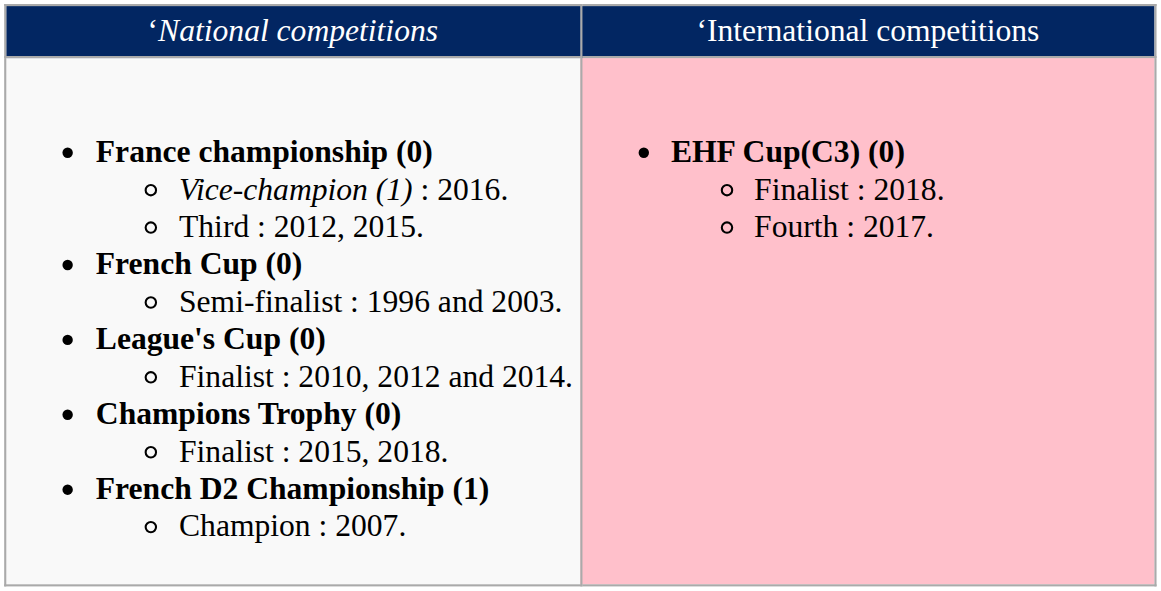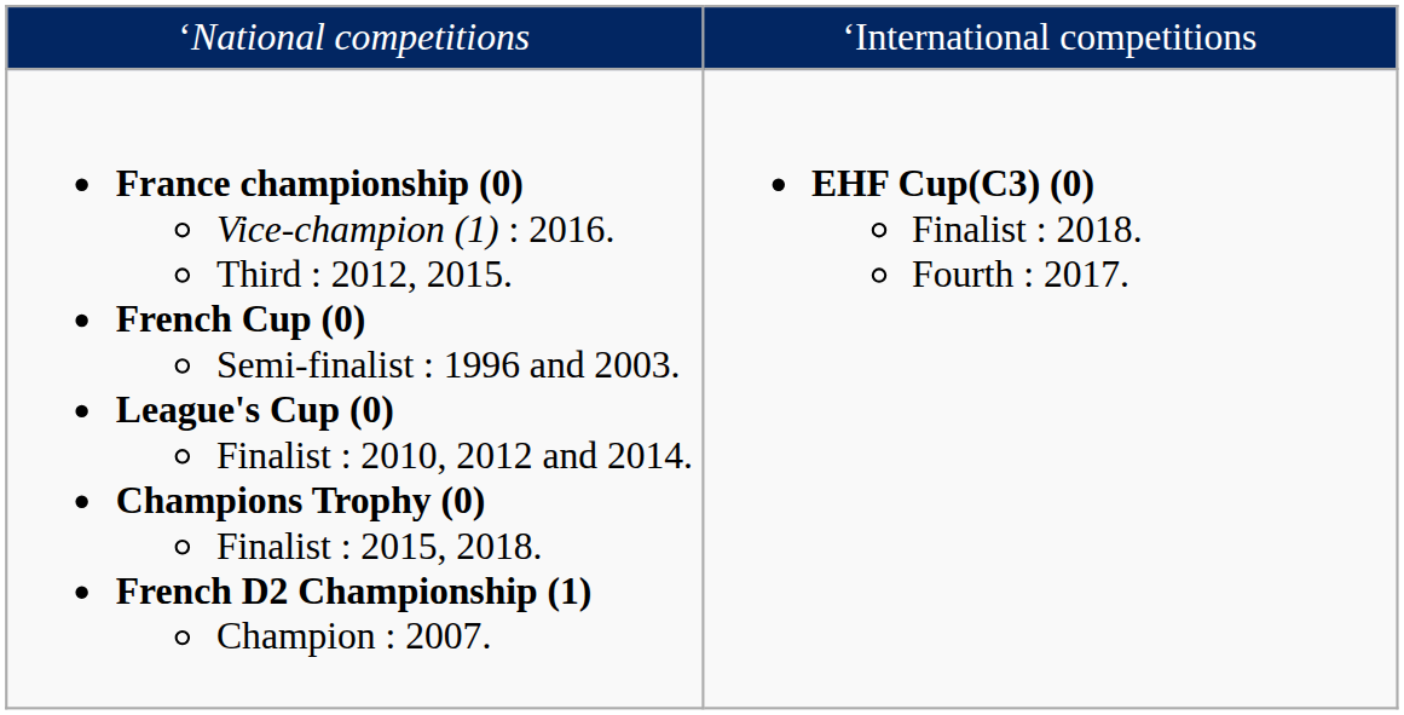row 2 | column 2: pink background -> no background
